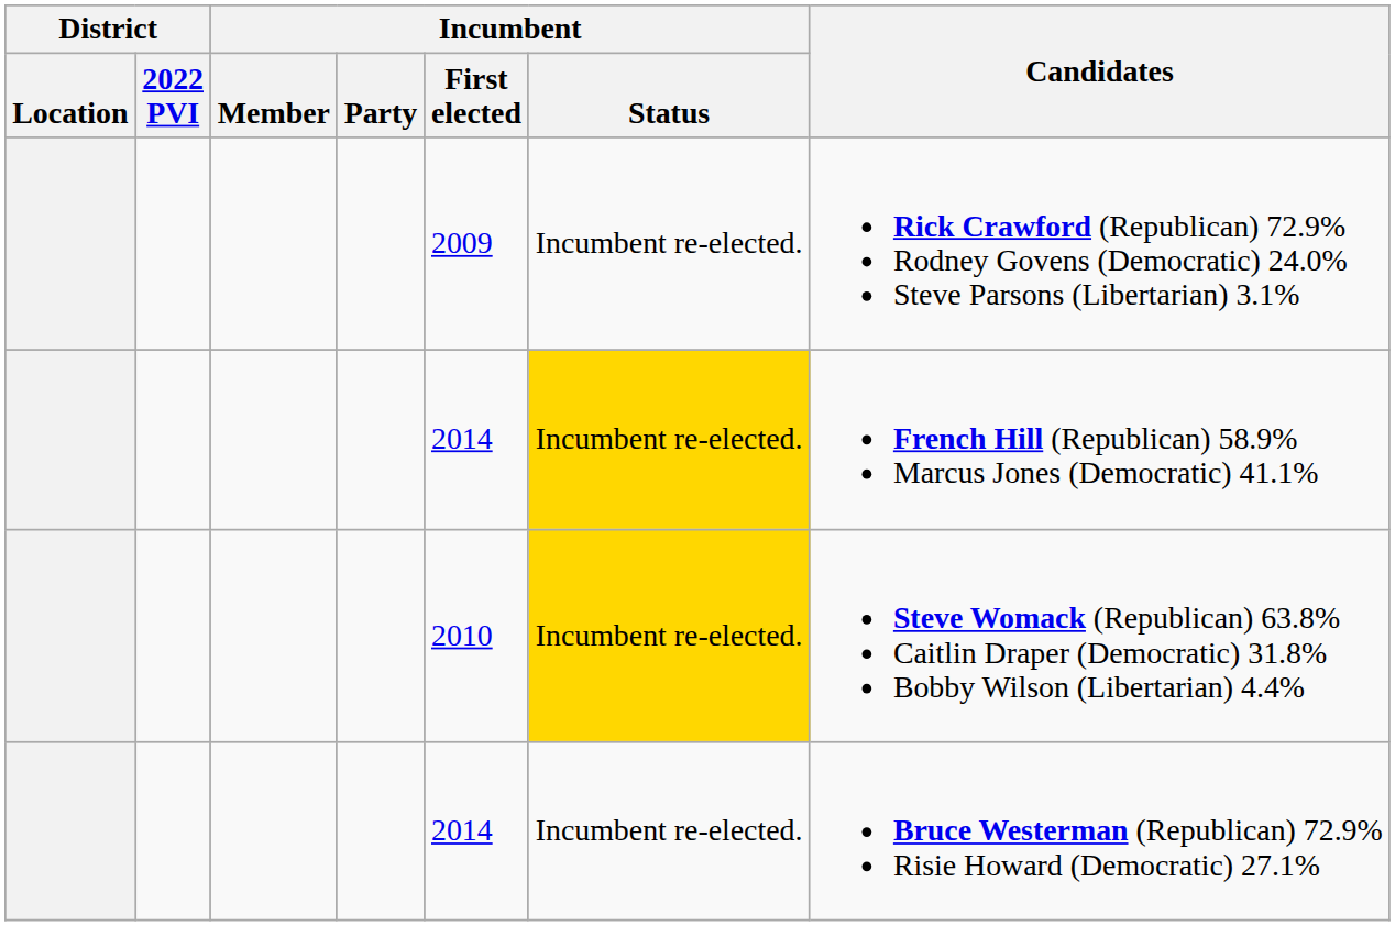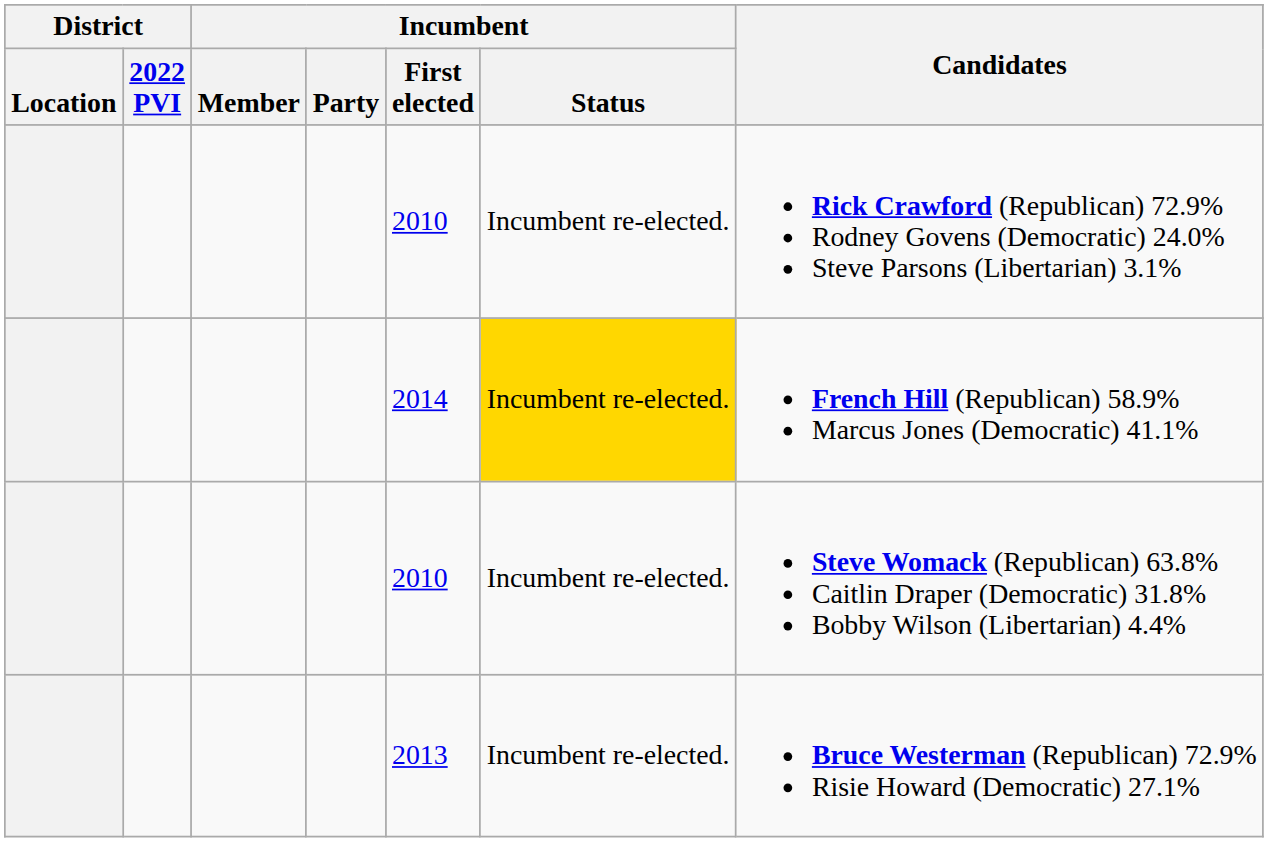row 3 | Incumbent / First elected: 2009 -> 2010
row 5 | Incumbent / Status: gold background -> no background
row 6 | Incumbent / First elected: 2014 -> 2013
